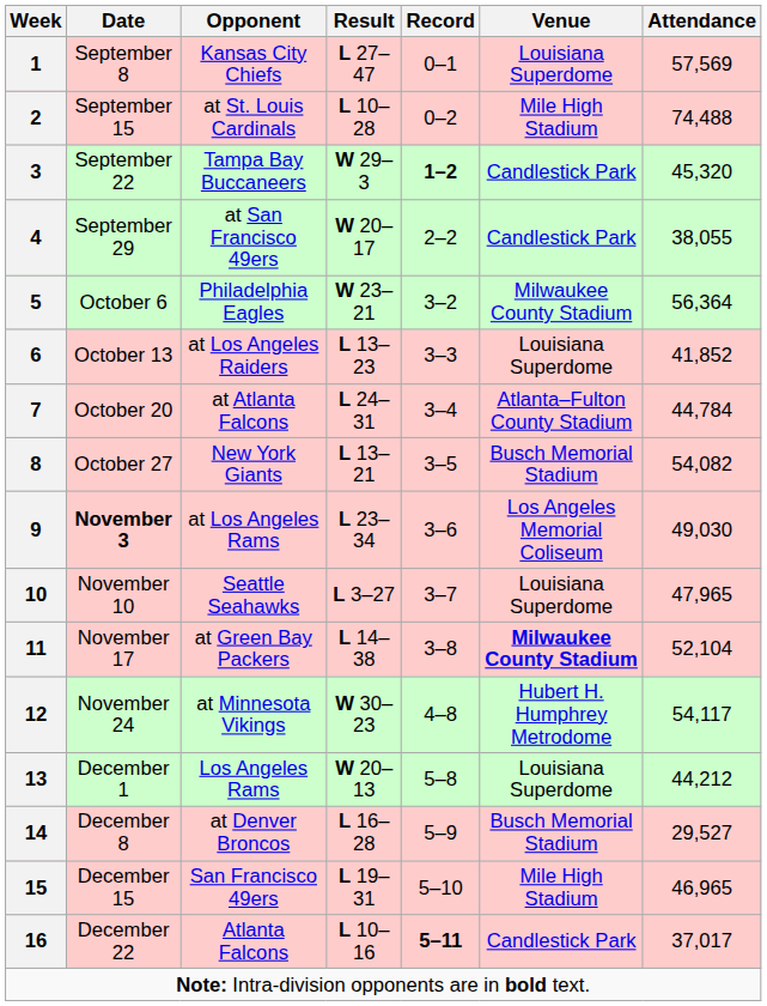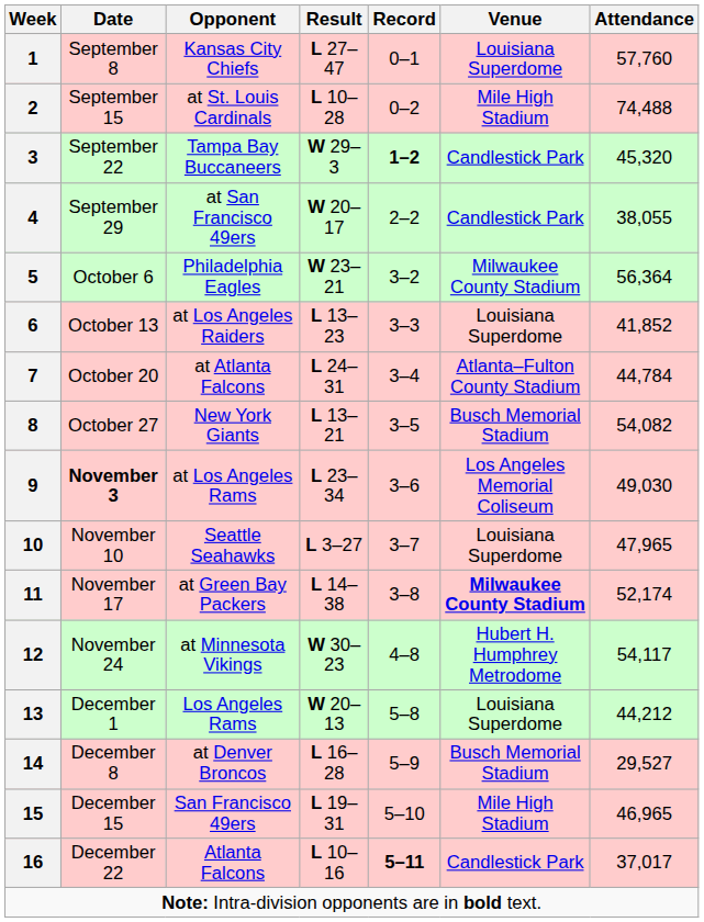1 | Attendance: 57,569 -> 57,760
11 | Attendance: 52,104 -> 52,174
